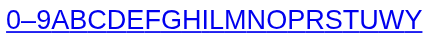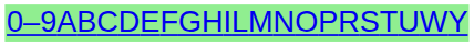row 1 | column 1: no background -> lightgreen background
